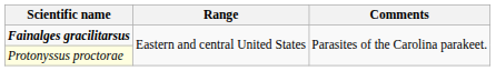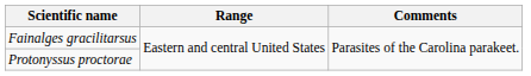Fainalges gracilitarsus | Scientific name: bold -> normal
Protonyssus proctorae | Scientific name: lightyellow background -> no background
